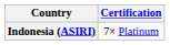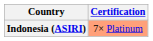Indonesia (ASIRI) | Certification: no background -> lightsalmon background
